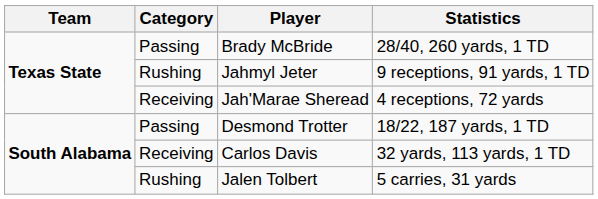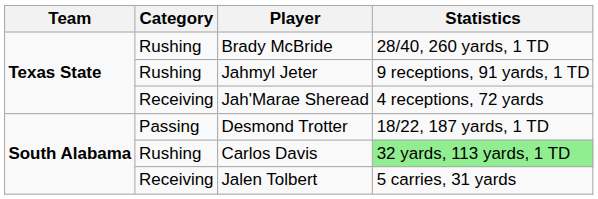Brady McBride | Category: Passing -> Rushing
Carlos Davis | Category: Receiving -> Rushing
Carlos Davis | Statistics: no background -> lightgreen background
Jalen Tolbert | Category: Rushing -> Receiving
